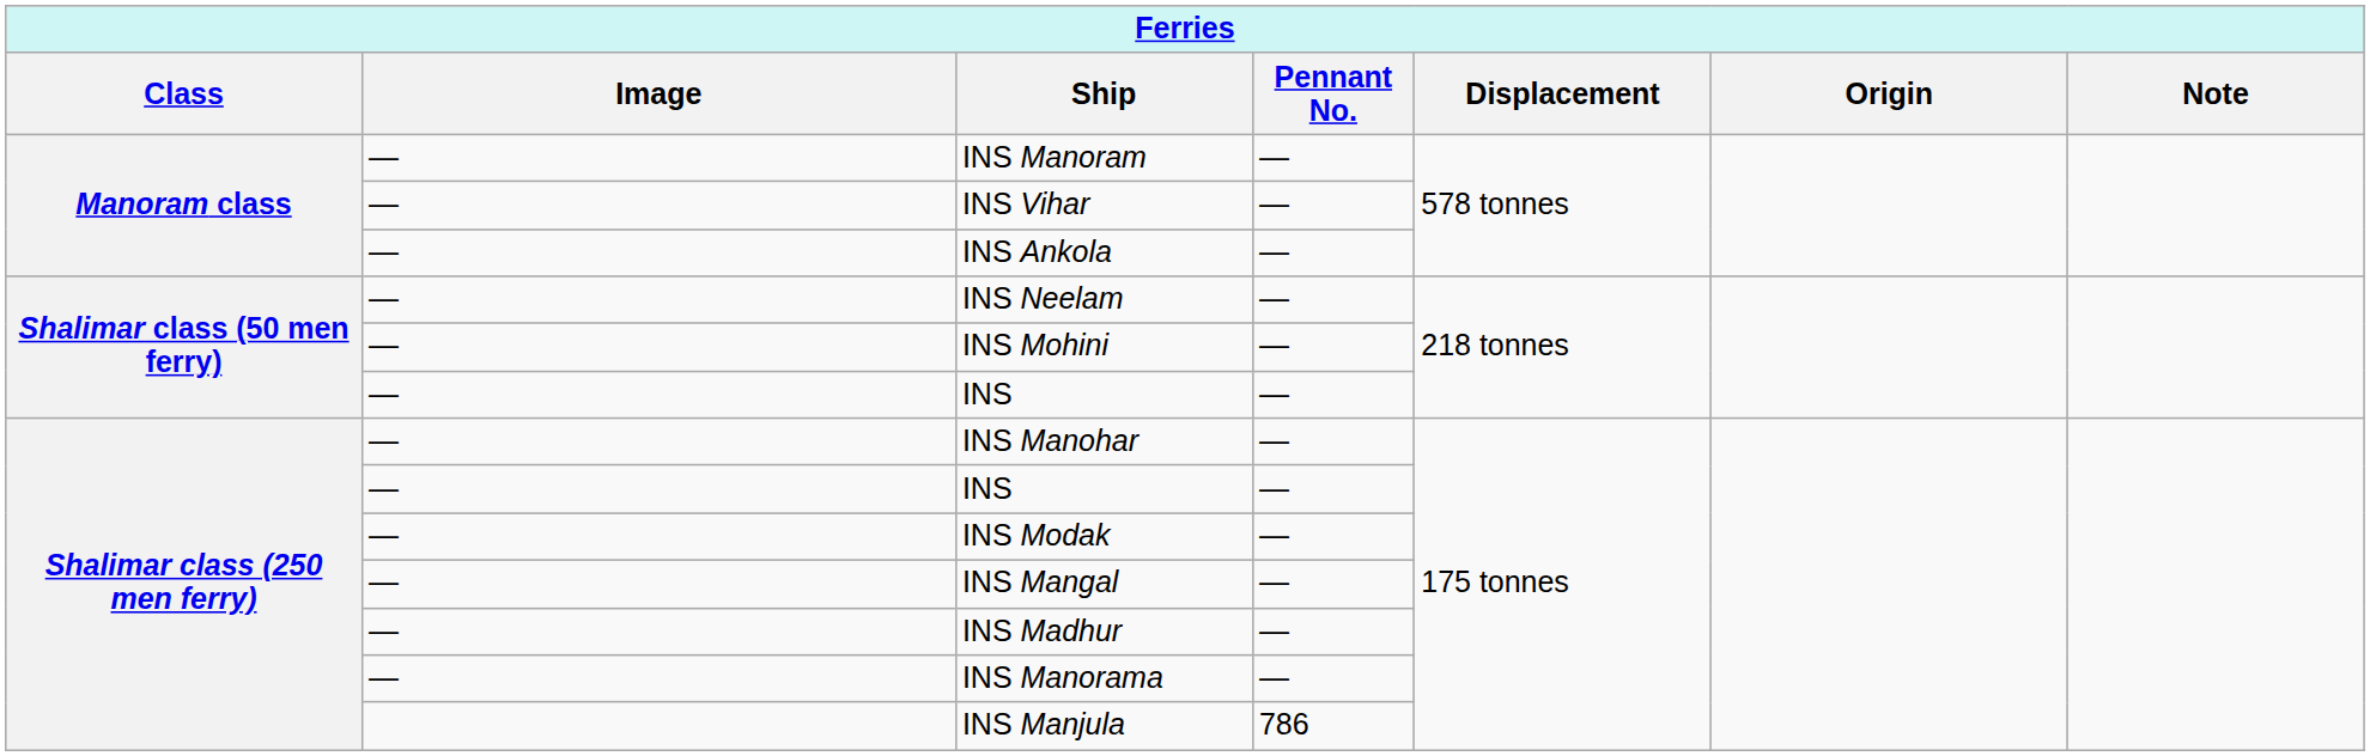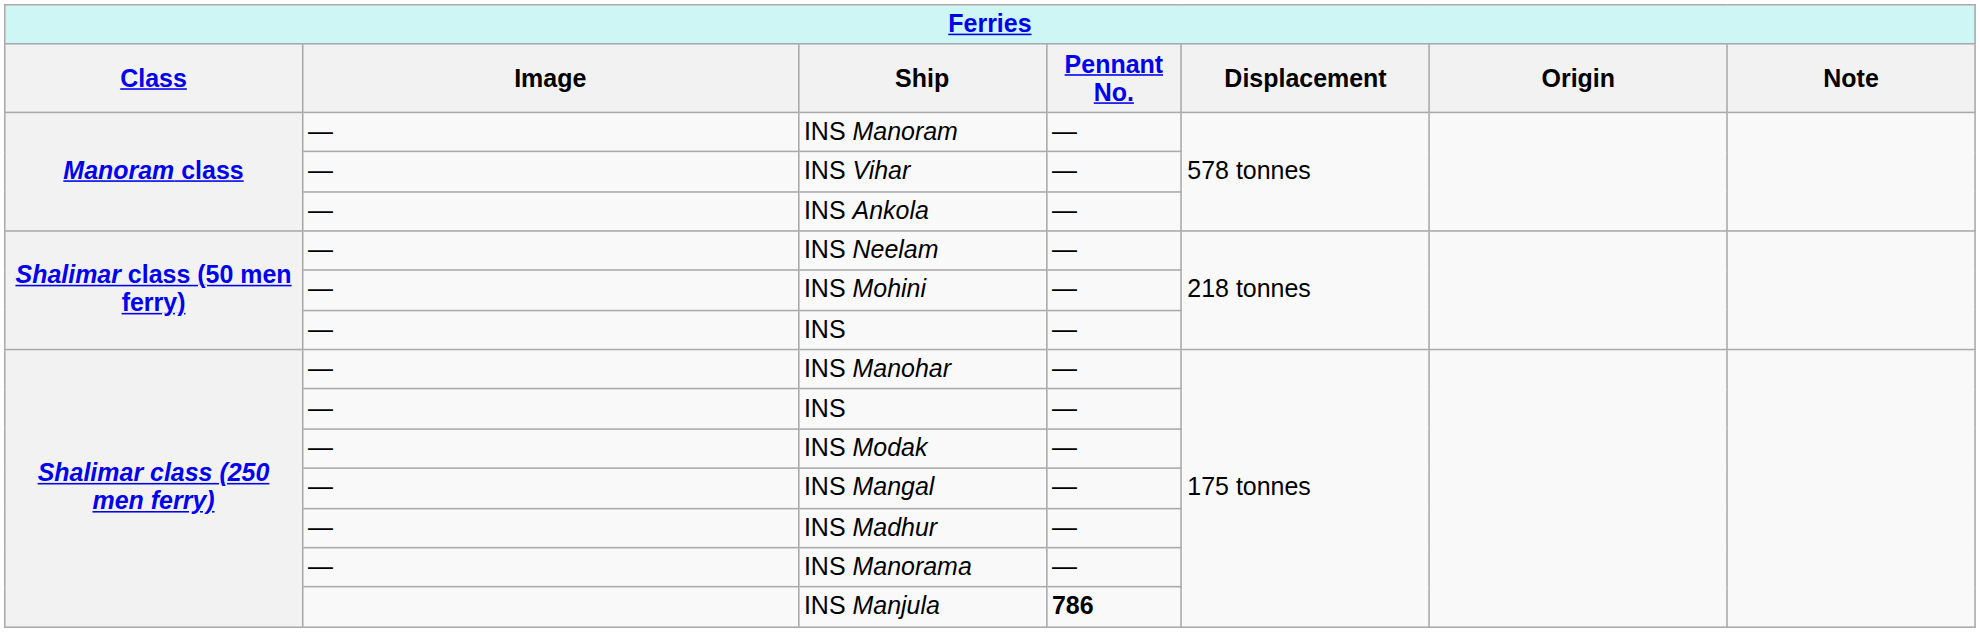INS Manjula | Pennant No.: normal -> bold
